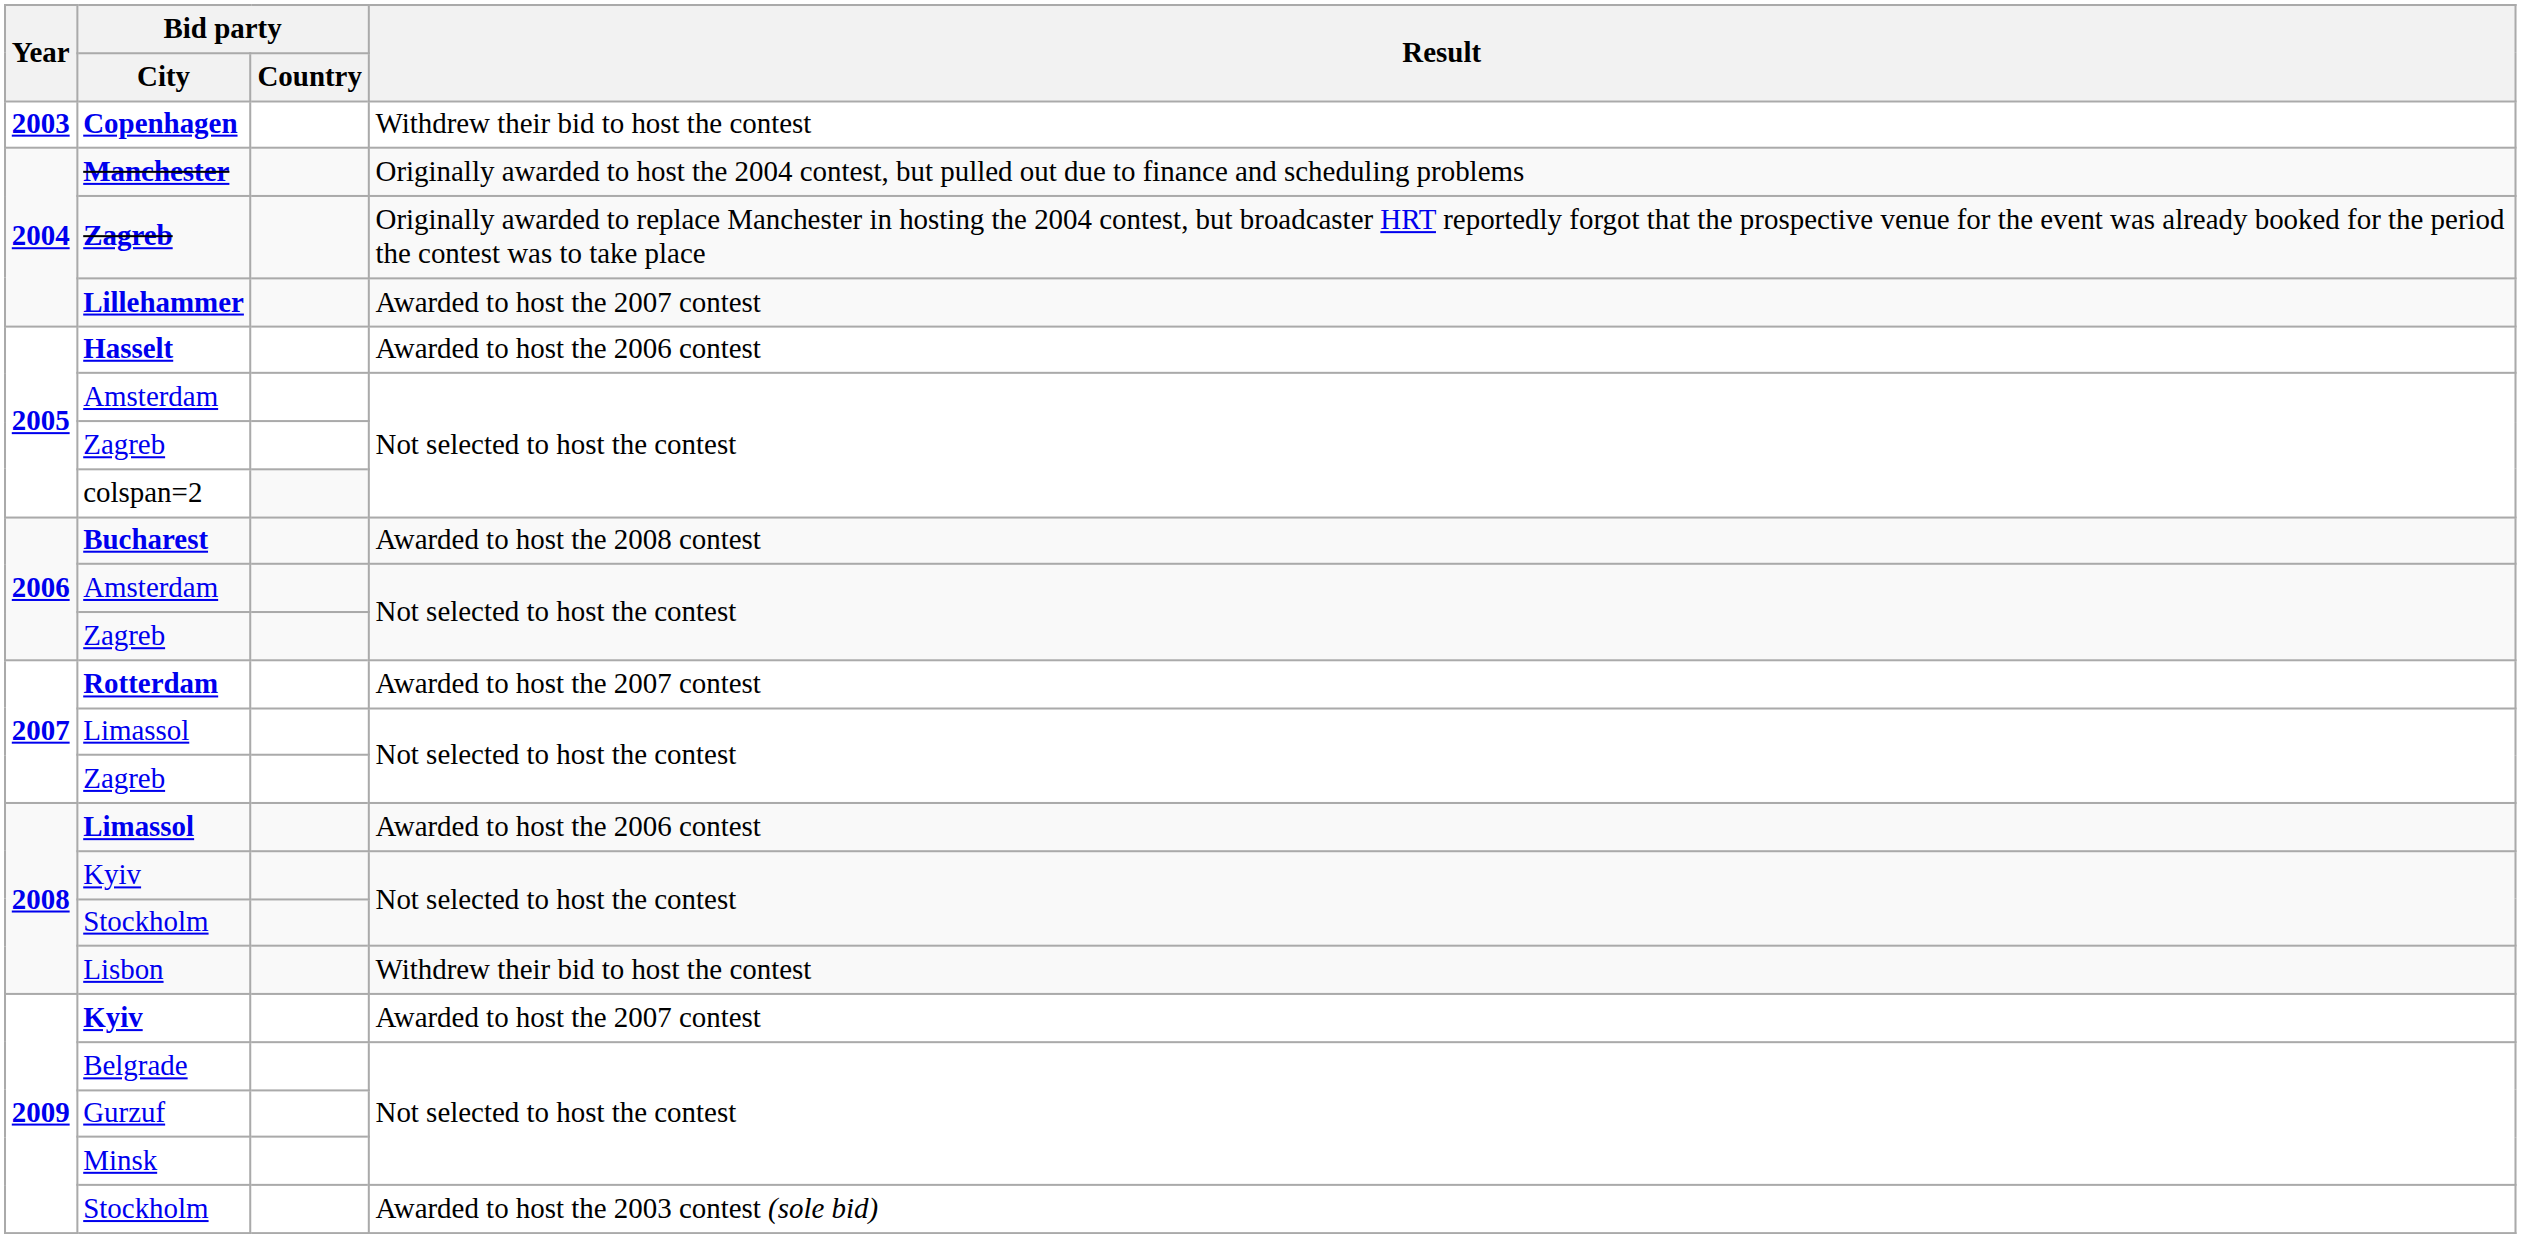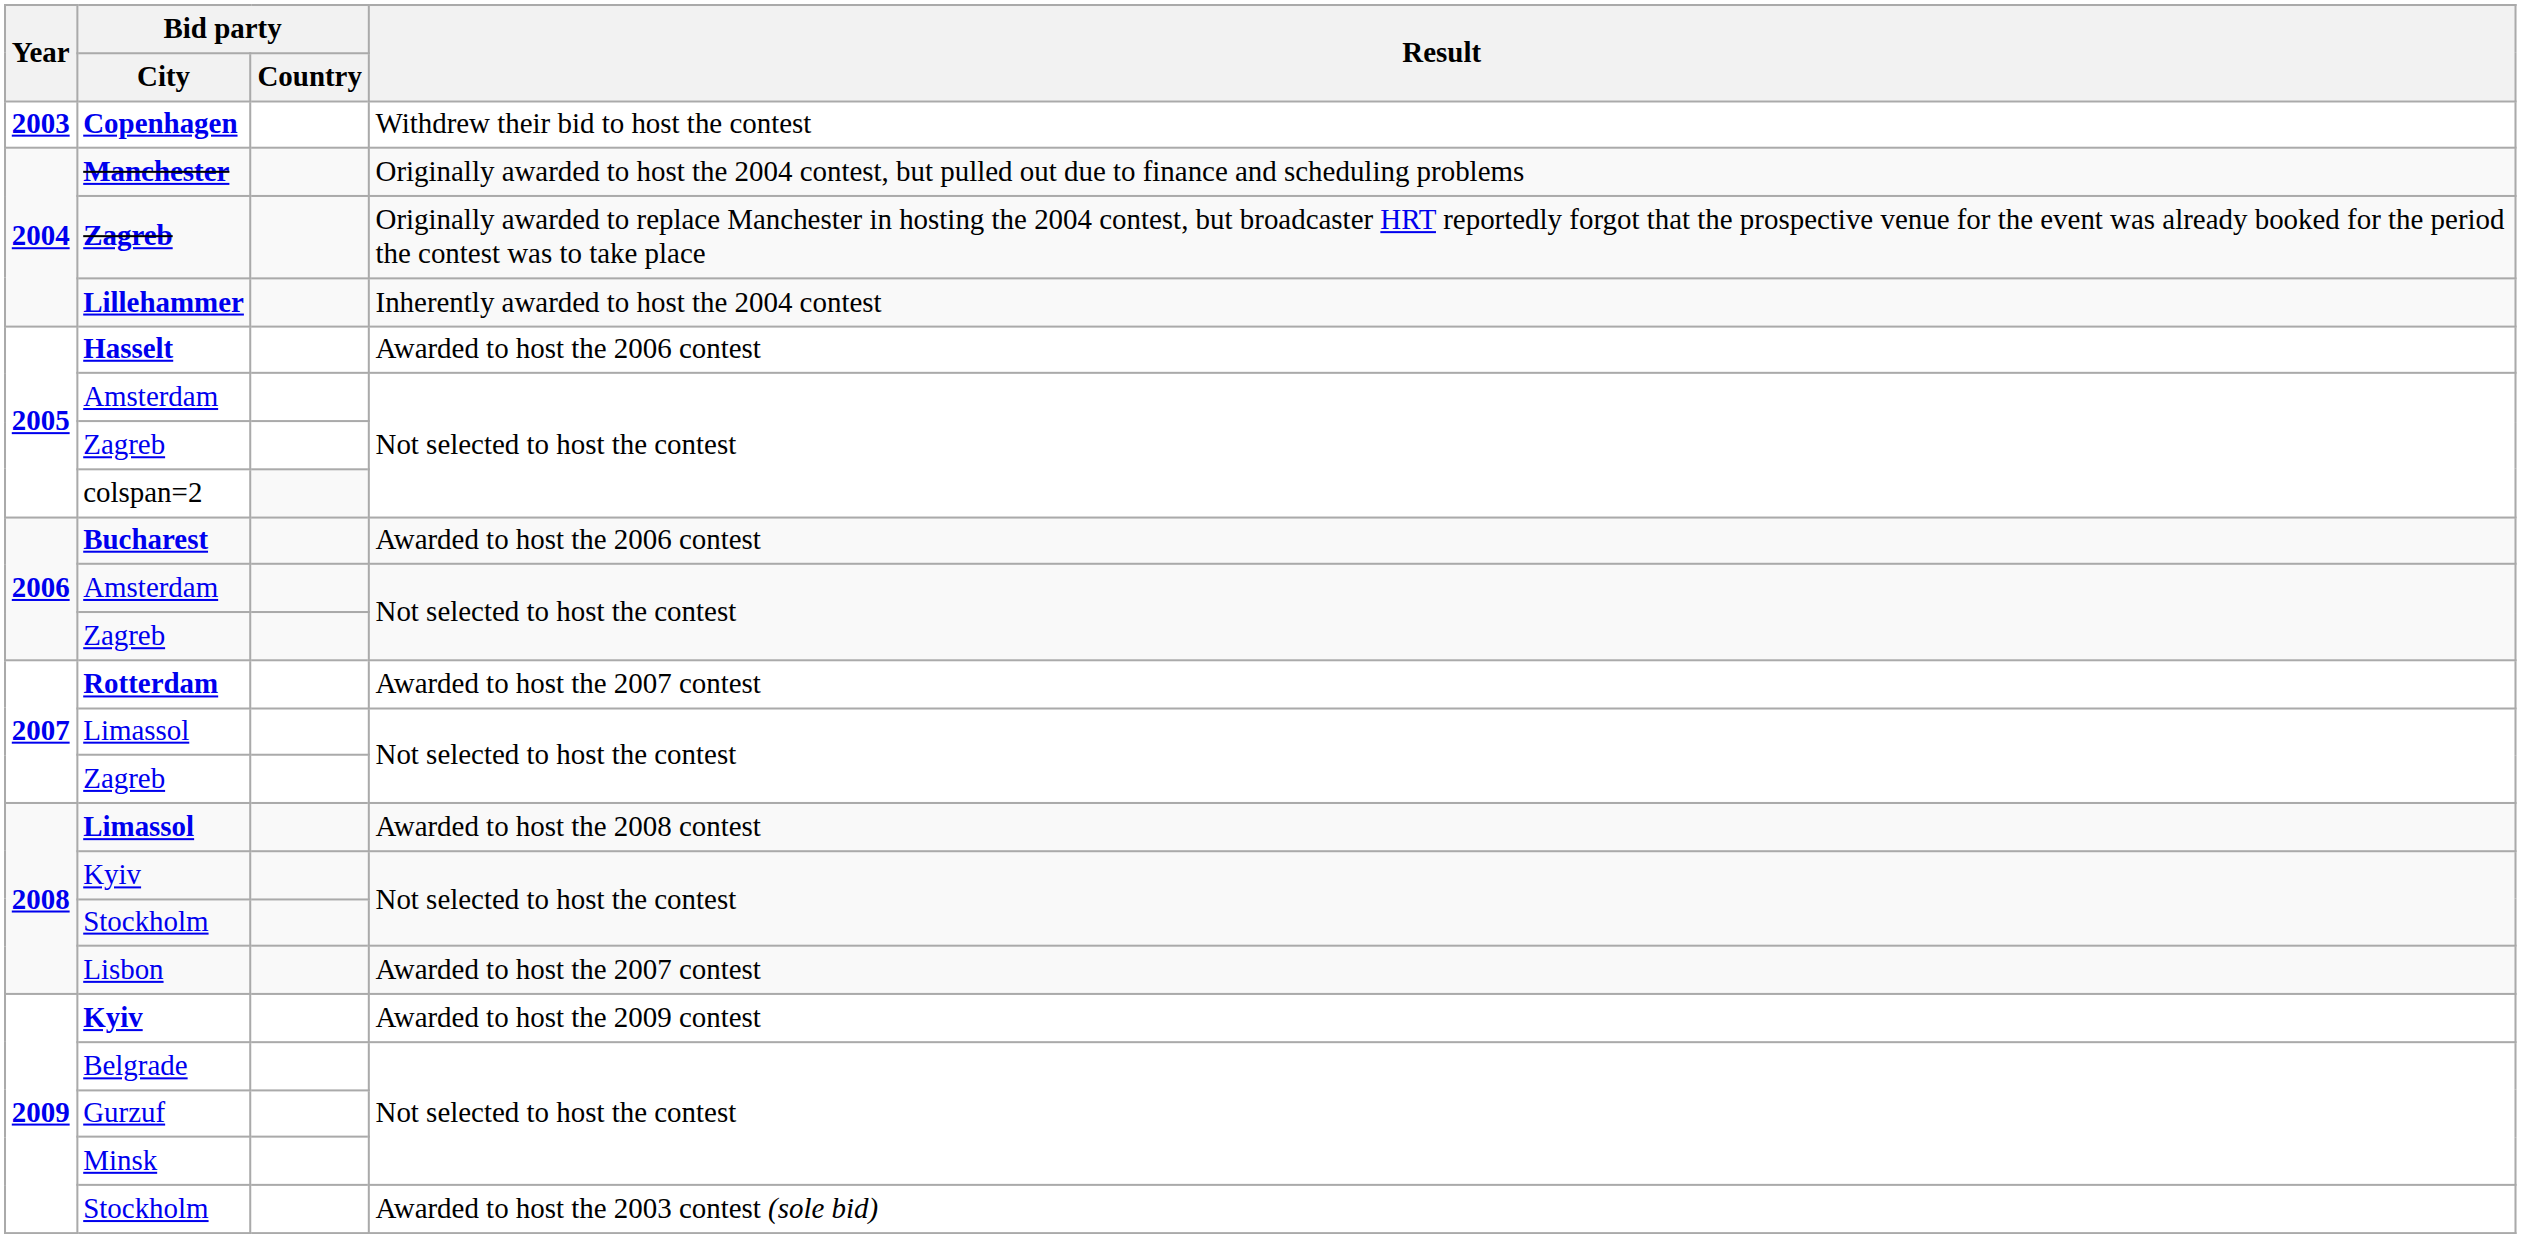Lillehammer | Result: Awarded to host the 2007 contest -> Inherently awarded to host the 2004 contest
Bucharest | Result: Awarded to host the 2008 contest -> Awarded to host the 2006 contest
2008 / Limassol | Result: Awarded to host the 2006 contest -> Awarded to host the 2008 contest
Lisbon | Result: Withdrew their bid to host the contest -> Awarded to host the 2007 contest
2009 / Kyiv | Result: Awarded to host the 2007 contest -> Awarded to host the 2009 contest
